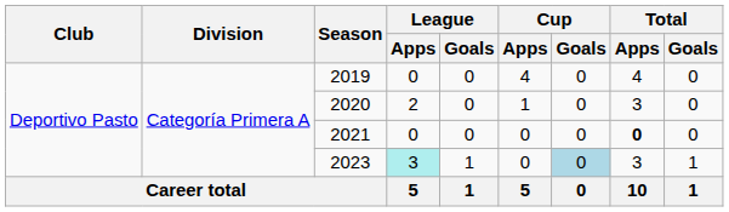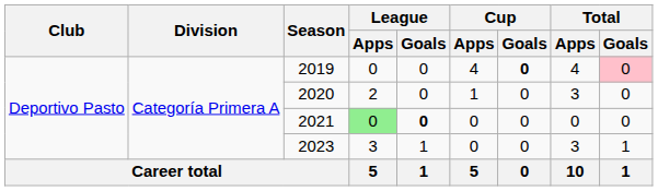2019 | Cup / Goals: normal -> bold
2019 | Total / Goals: no background -> pink background
2021 | League / Apps: no background -> lightgreen background
2021 | League / Goals: normal -> bold
2021 | Total / Apps: bold -> normal
2023 | League / Apps: paleturquoise background -> no background
2023 | Cup / Goals: lightblue background -> no background
